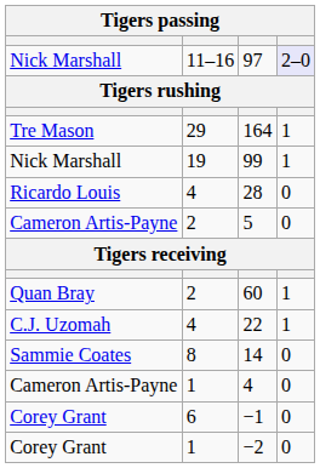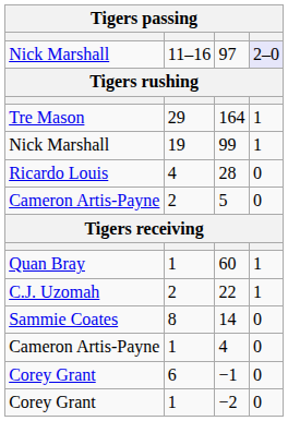60 | column 2: 2 -> 1
22 | column 2: 4 -> 2
